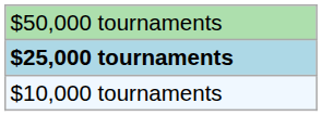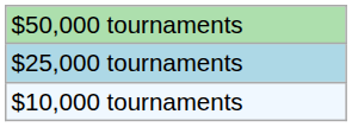row 2 | column 1: bold -> normal
